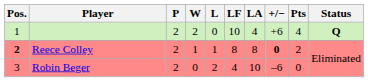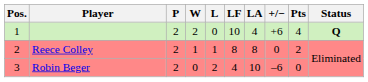Reece Colley | Pos.: bold -> normal
Reece Colley | +/−: bold -> normal
